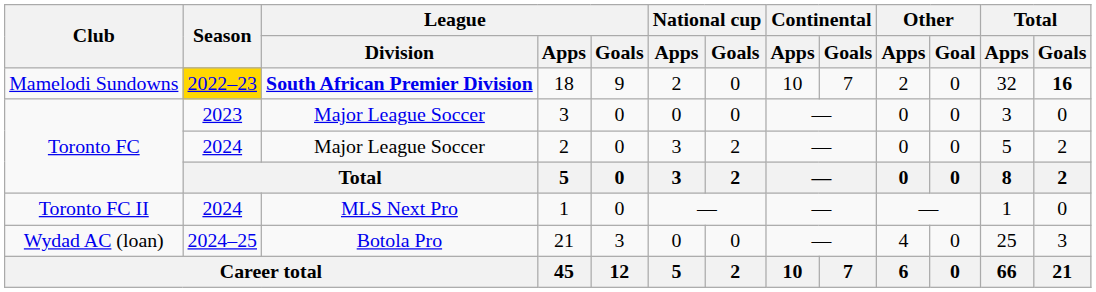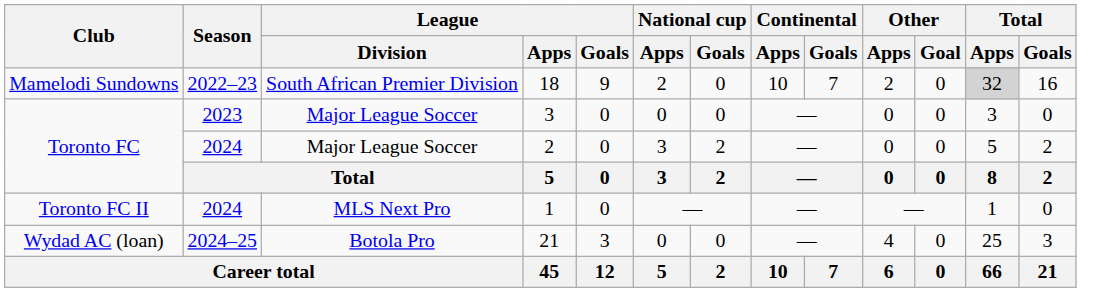18 | Season: gold background -> no background
18 | League / Division: bold -> normal
18 | Total / Apps: no background -> lightgrey background
18 | Total / Goals: bold -> normal
